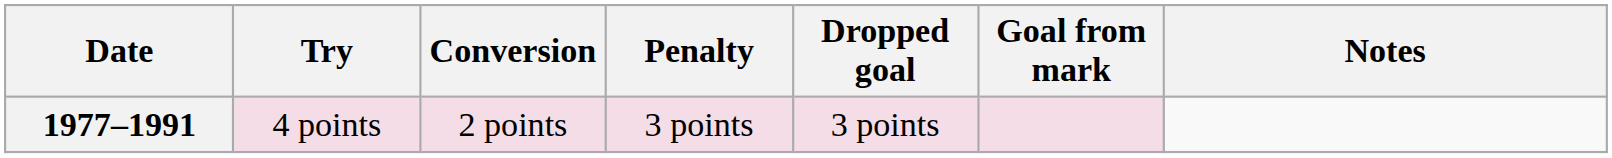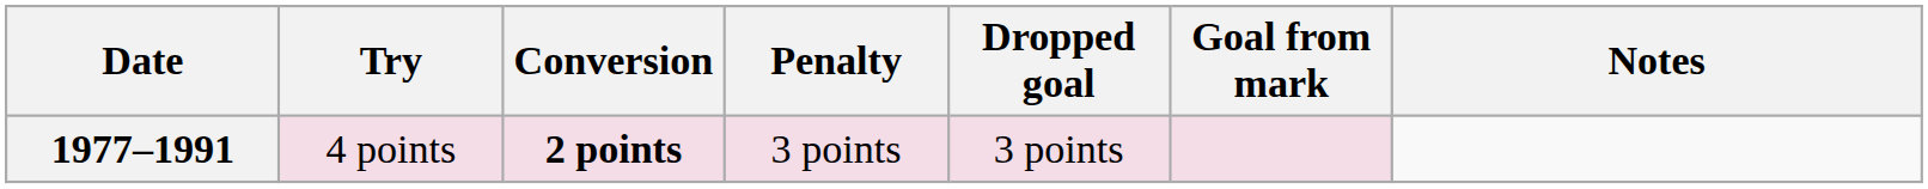1977–1991 | Conversion: normal -> bold
